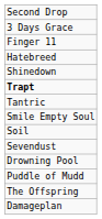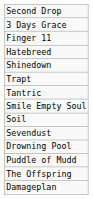row 6 | column 1: bold -> normal
